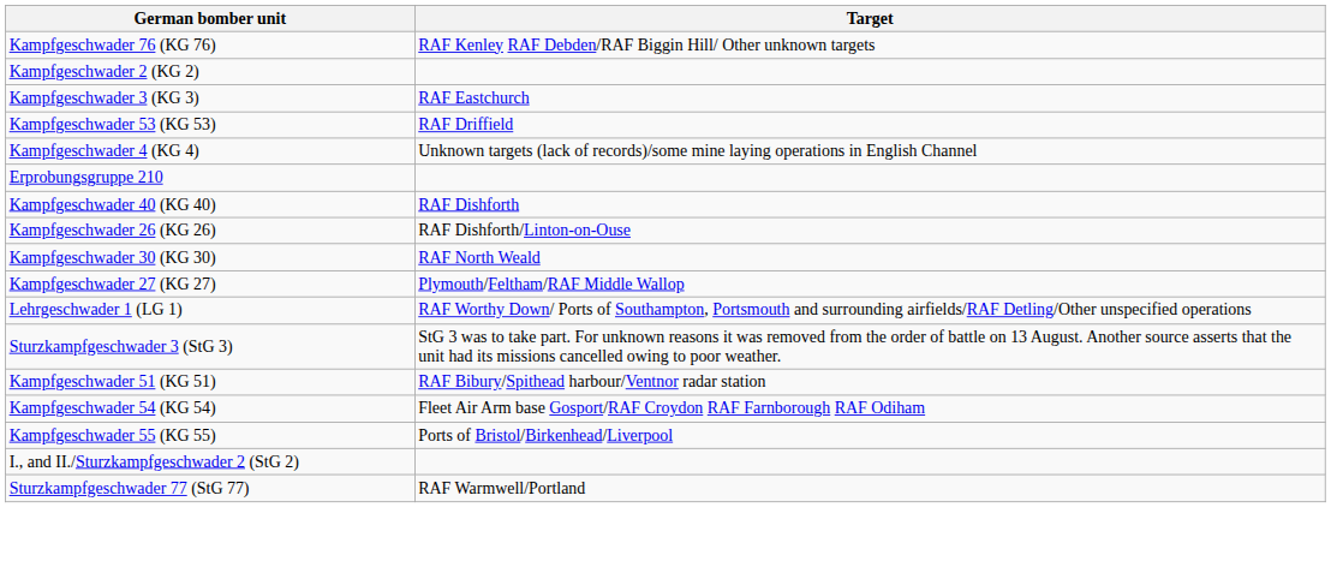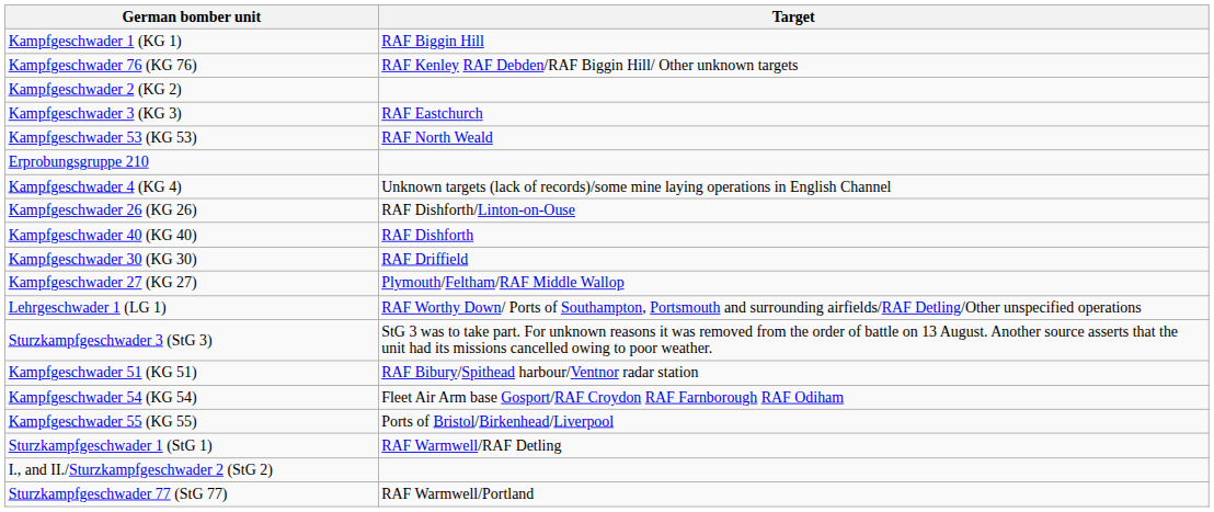+ row: Kampfgeschwader 1 (KG 1) | RAF Biggin Hill
Kampfgeschwader 53 (KG 53) | Target: RAF Driffield -> RAF North Weald
rows swapped: Erprobungsgruppe 210 <-> Kampfgeschwader 4 (KG 4)
rows swapped: Kampfgeschwader 40 (KG 40) <-> Kampfgeschwader 26 (KG 26)
Kampfgeschwader 30 (KG 30) | Target: RAF North Weald -> RAF Driffield
+ row: Sturzkampfgeschwader 1 (StG 1) | RAF Warmwell/RAF Detling
